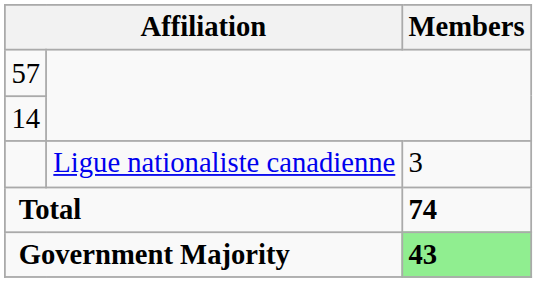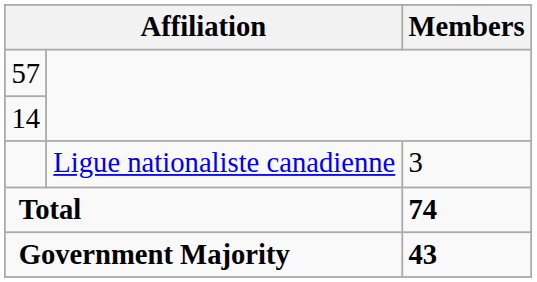Government Majority | Members: lightgreen background -> no background
